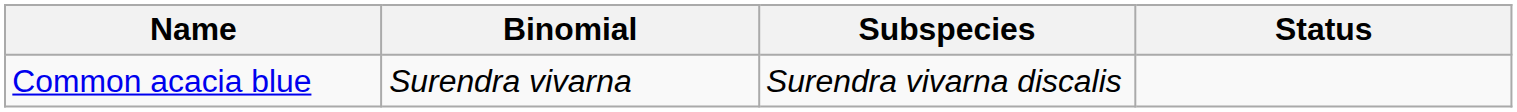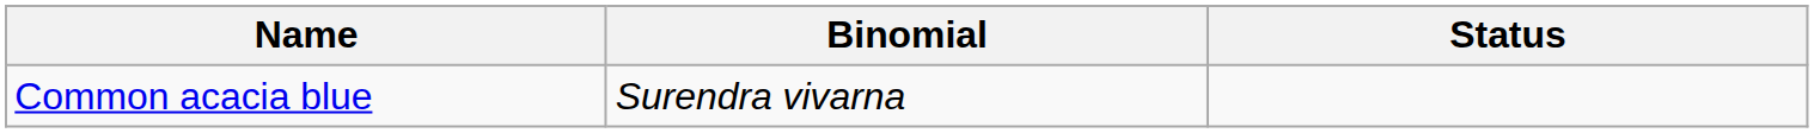- column: Subspecies | Surendra vivarna discalis
